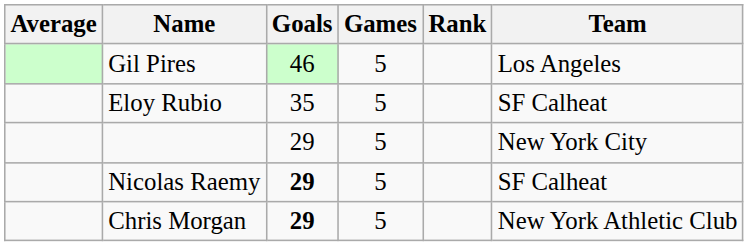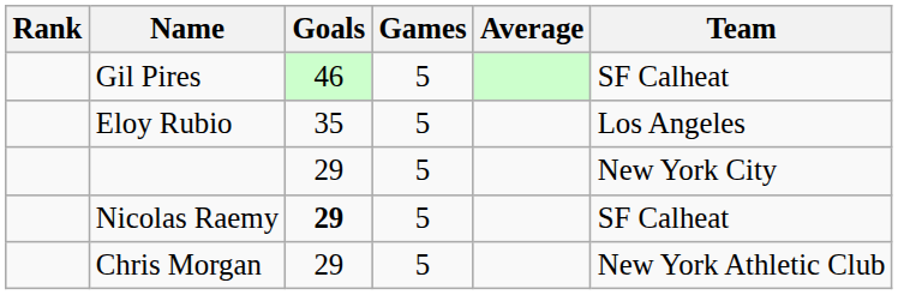columns swapped: Rank <-> Average
Gil Pires | Team: Los Angeles -> SF Calheat
Eloy Rubio | Team: SF Calheat -> Los Angeles
Chris Morgan | Goals: bold -> normal
